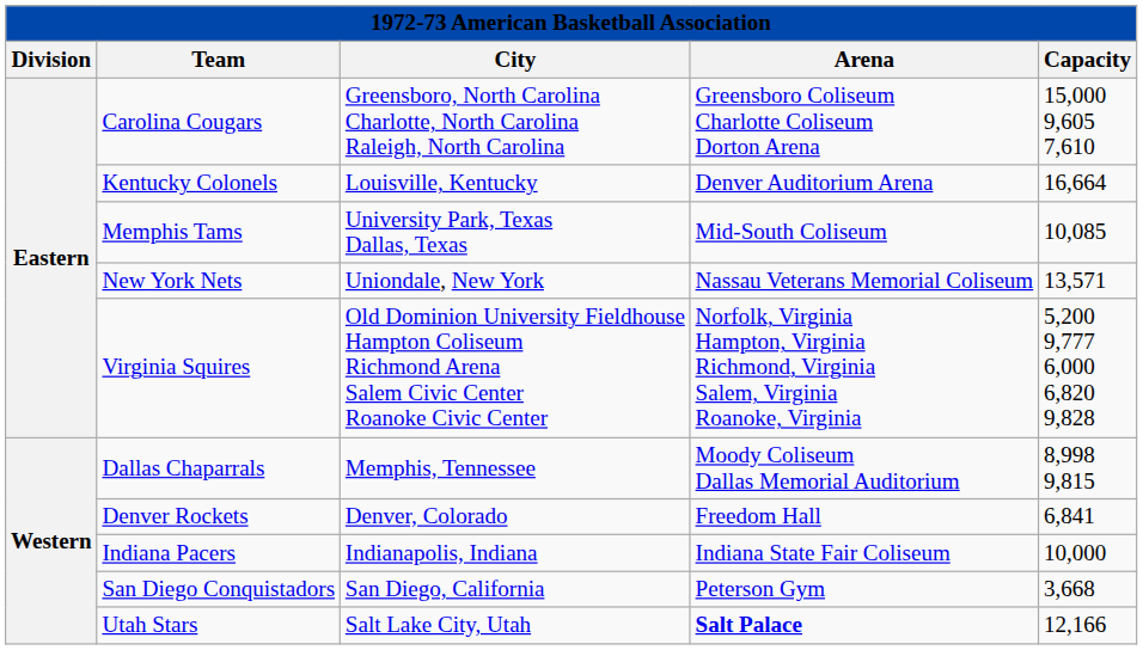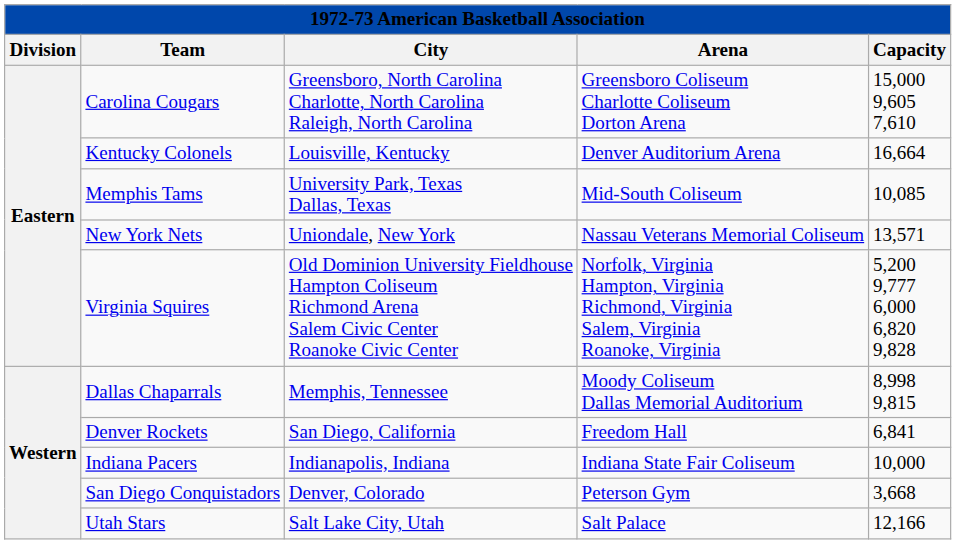Denver Rockets | City: Denver, Colorado -> San Diego, California
San Diego Conquistadors | City: San Diego, California -> Denver, Colorado
Utah Stars | Arena: bold -> normal
